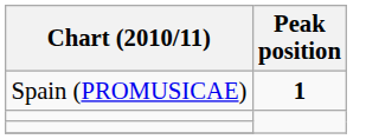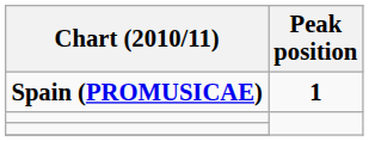row 2 | Chart (2010/11): normal -> bold
